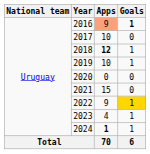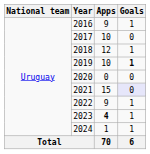2016 | Apps: lightsalmon background -> no background
2016 | Goals: bold -> normal
2018 | Apps: bold -> normal
2019 | Goals: normal -> bold
2021 | Goals: no background -> lavender background
2022 | Goals: gold background -> no background
2023 | Apps: normal -> bold
2024 | Apps: bold -> normal
